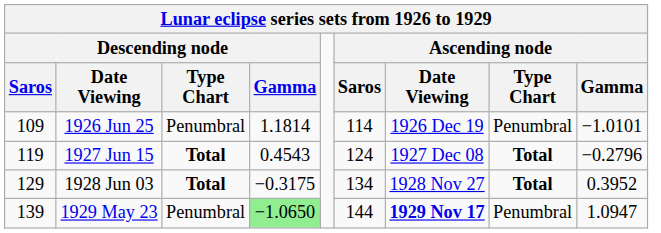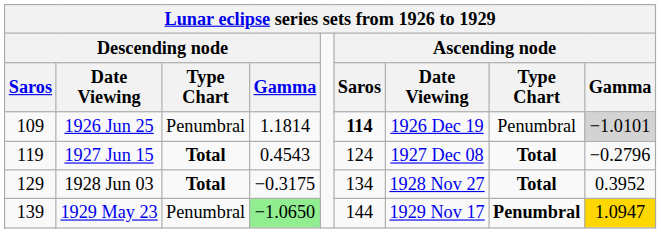1926 Jun 25 | Ascending node / Saros: normal -> bold
1926 Jun 25 | Ascending node / Gamma: no background -> lightgrey background
1929 May 23 | Ascending node / Date Viewing: bold -> normal
1929 May 23 | Ascending node / Type Chart: normal -> bold
1929 May 23 | Ascending node / Gamma: no background -> gold background
